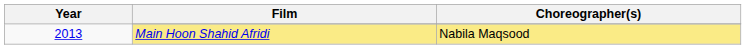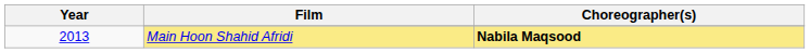Main Hoon Shahid Afridi | Choreographer(s): normal -> bold
